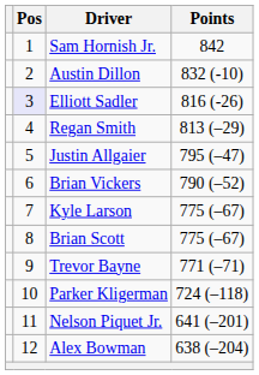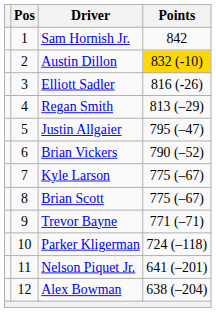Austin Dillon | Points: no background -> gold background
Elliott Sadler | Pos: lavender background -> no background
